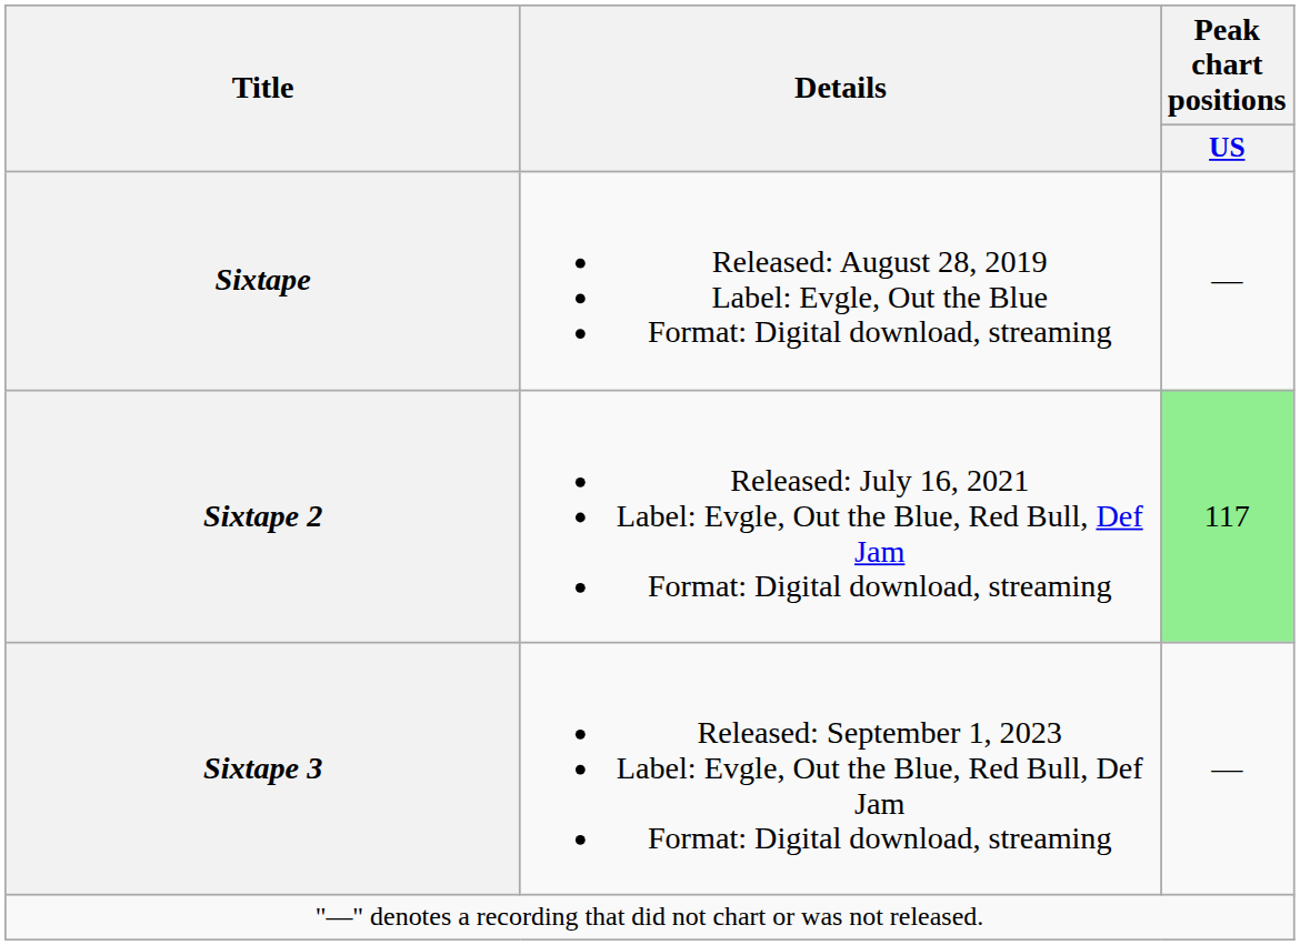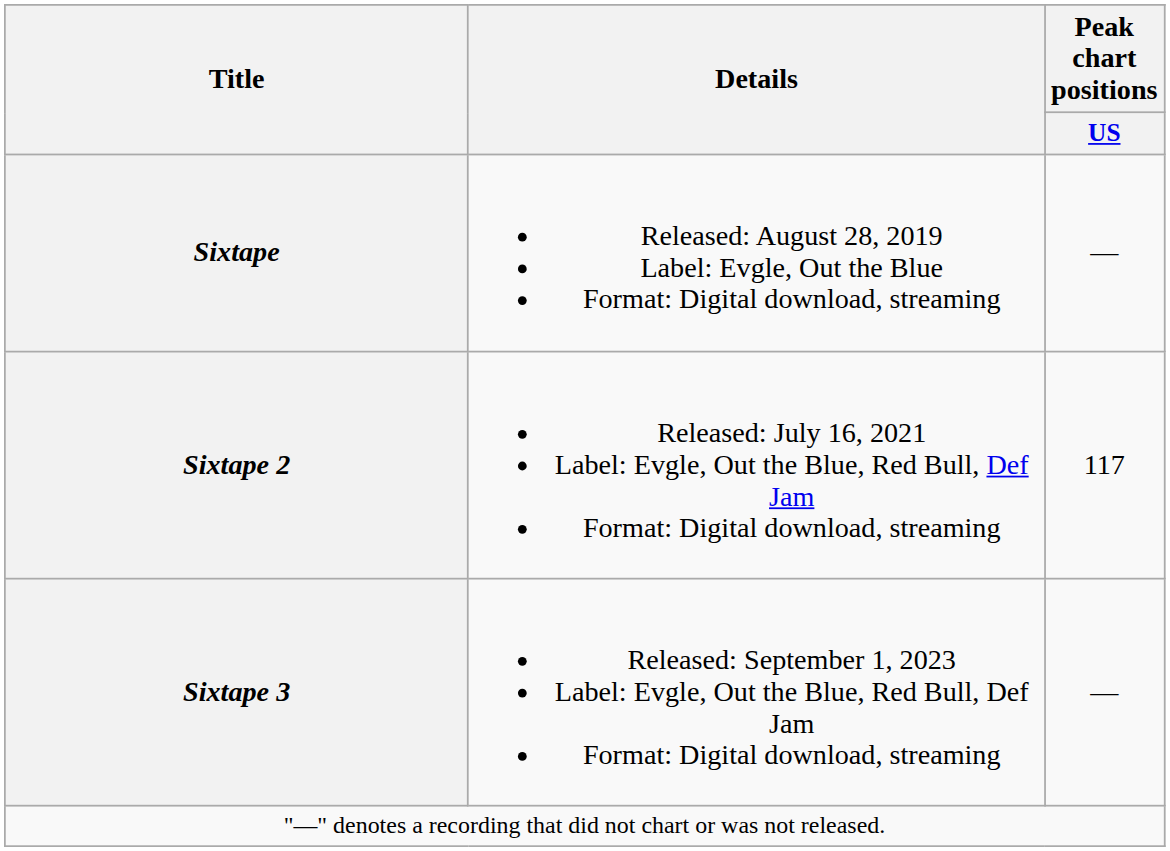Sixtape 2 | Peak chart positions / US: lightgreen background -> no background
